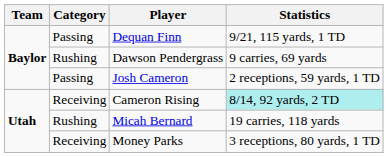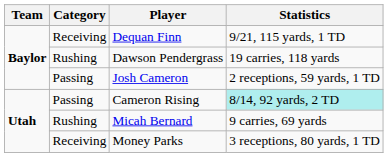Dequan Finn | Category: Passing -> Receiving
Dawson Pendergrass | Statistics: 9 carries, 69 yards -> 19 carries, 118 yards
Cameron Rising | Category: Receiving -> Passing
Micah Bernard | Statistics: 19 carries, 118 yards -> 9 carries, 69 yards
